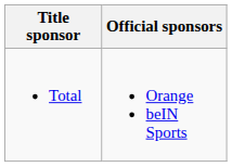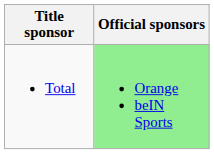row 2 | Official sponsors: no background -> lightgreen background
